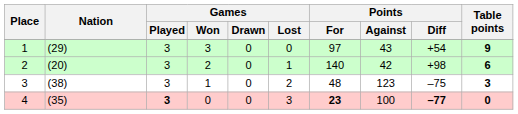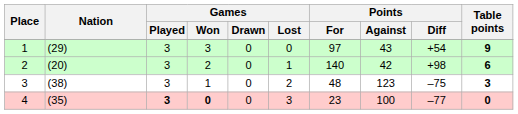4 | Games / Won: normal -> bold
4 | Points / For: bold -> normal
4 | Points / Diff: bold -> normal
